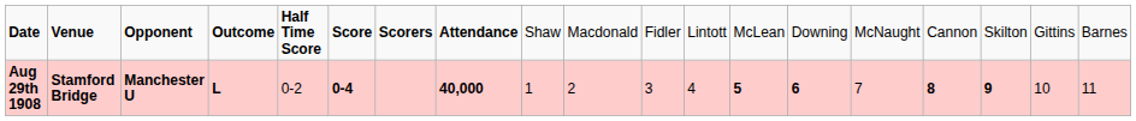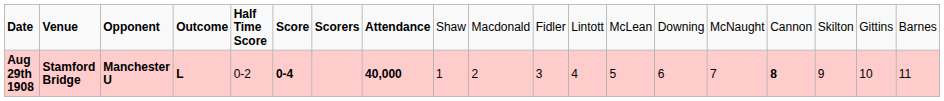Aug 29th 1908 | column 13: bold -> normal
Aug 29th 1908 | column 14: bold -> normal
Aug 29th 1908 | column 17: bold -> normal
